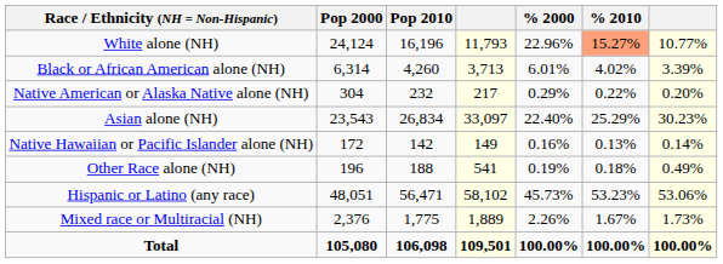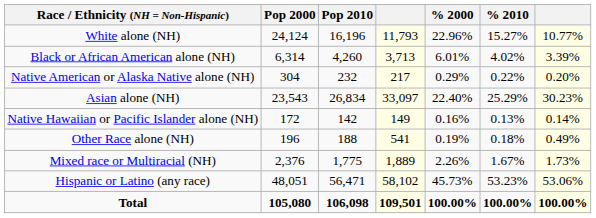White alone (NH) | % 2010: lightsalmon background -> no background
rows swapped: Mixed race or Multiracial (NH) <-> Hispanic or Latino (any race)
